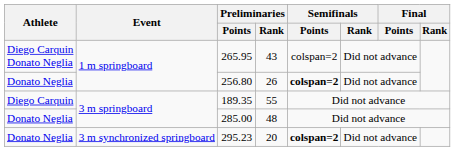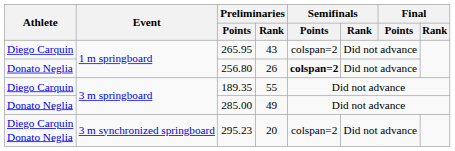265.95 | Athlete: Diego Carquin Donato Neglia -> Diego Carquin
285.00 | Preliminaries / Rank: 48 -> 49
295.23 | Athlete: Donato Neglia -> Diego Carquin Donato Neglia
295.23 | Semifinals / Points: bold -> normal
